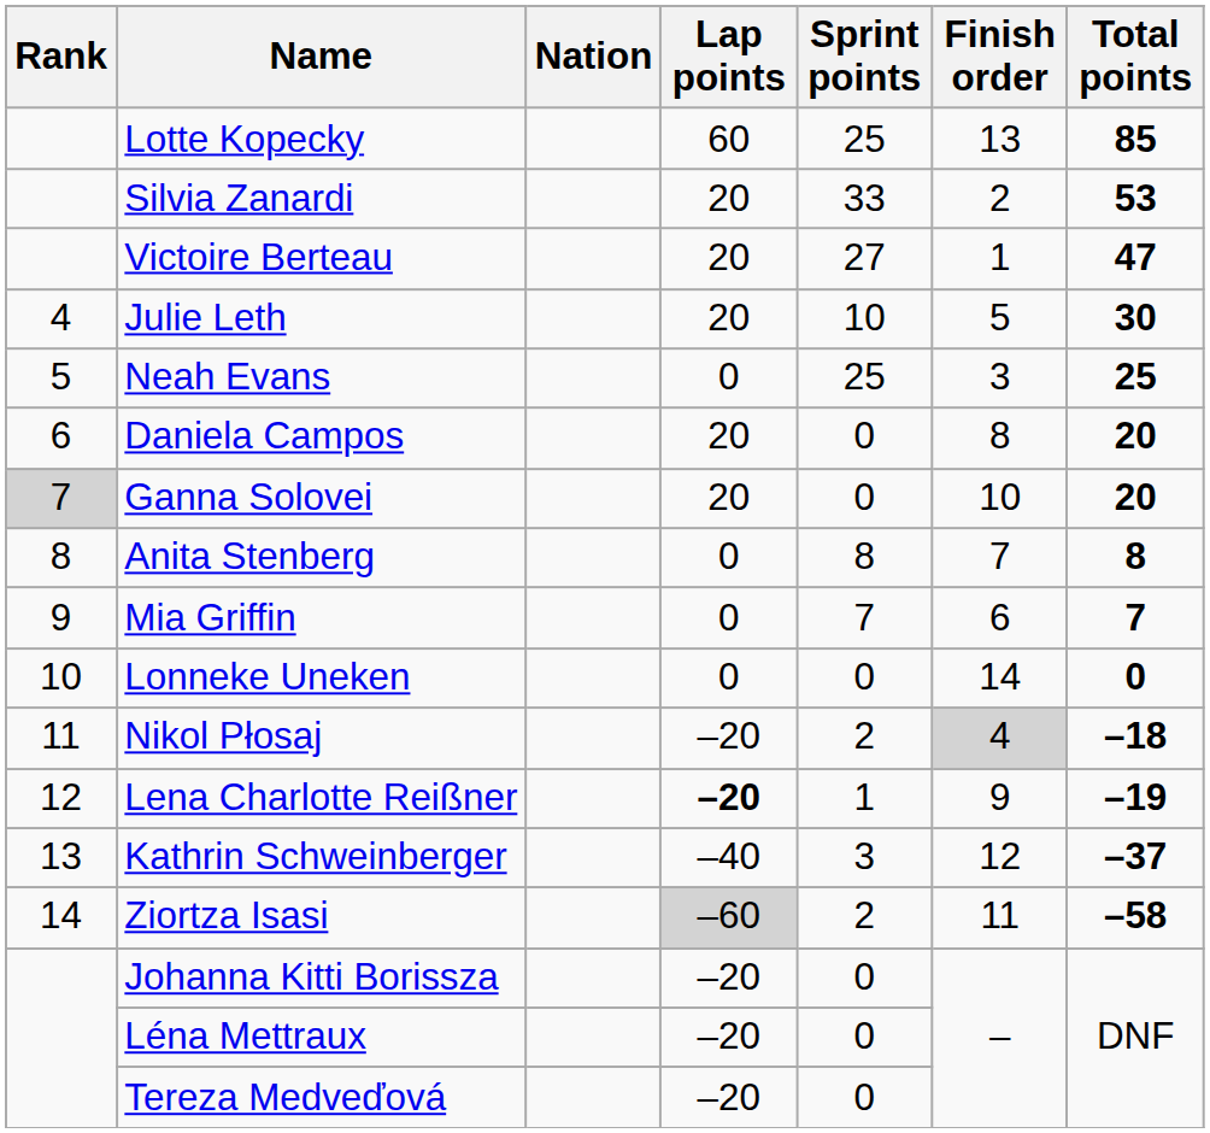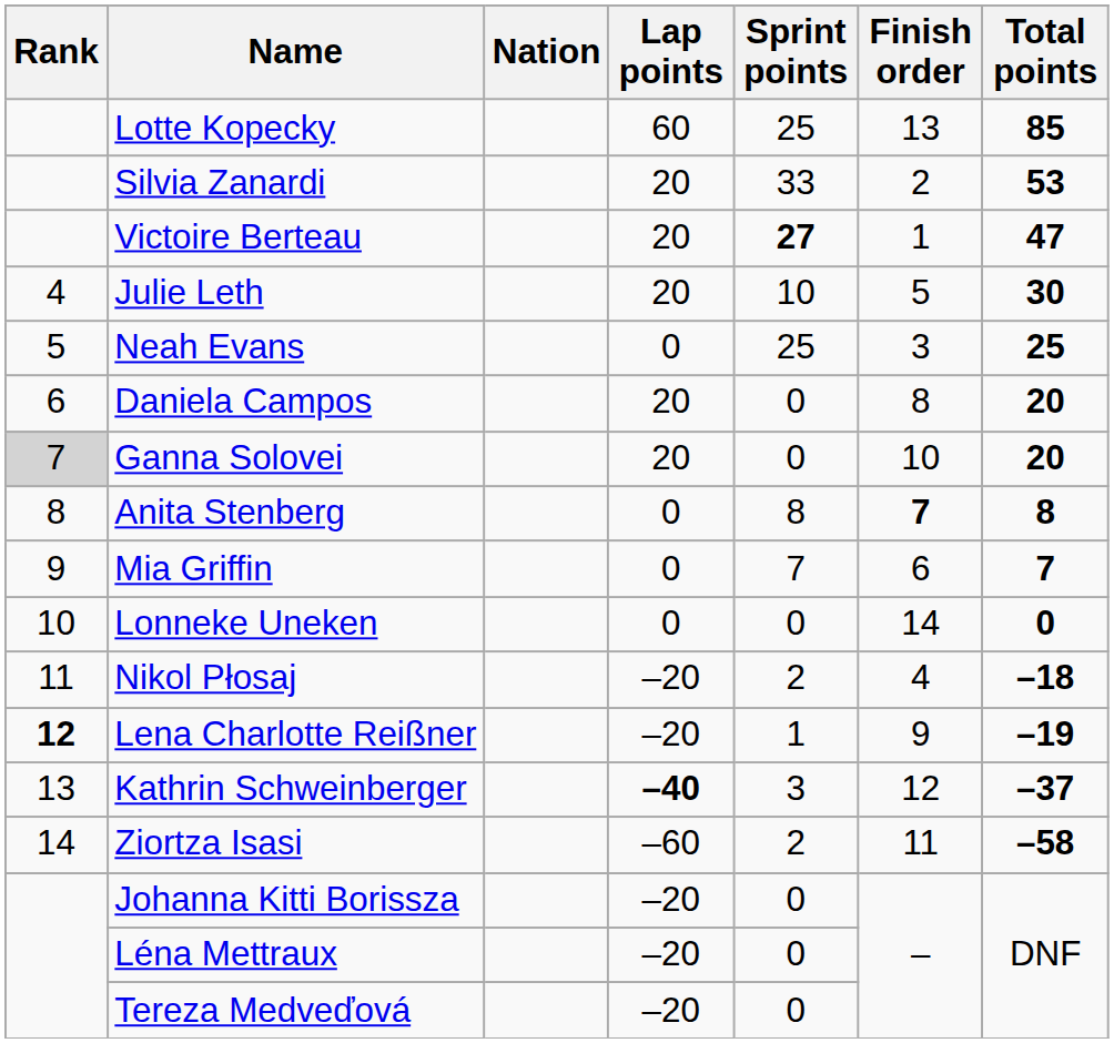Victoire Berteau | Sprint points: normal -> bold
Anita Stenberg | Finish order: normal -> bold
Nikol Płosaj | Finish order: lightgrey background -> no background
Lena Charlotte Reißner | Rank: normal -> bold
Lena Charlotte Reißner | Lap points: bold -> normal
Kathrin Schweinberger | Lap points: normal -> bold
Ziortza Isasi | Lap points: lightgrey background -> no background
